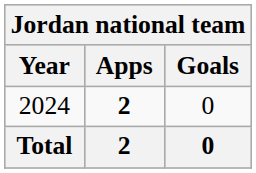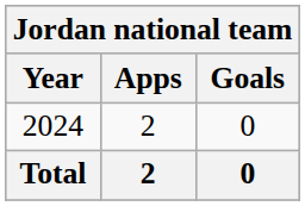2024 | Apps: bold -> normal
